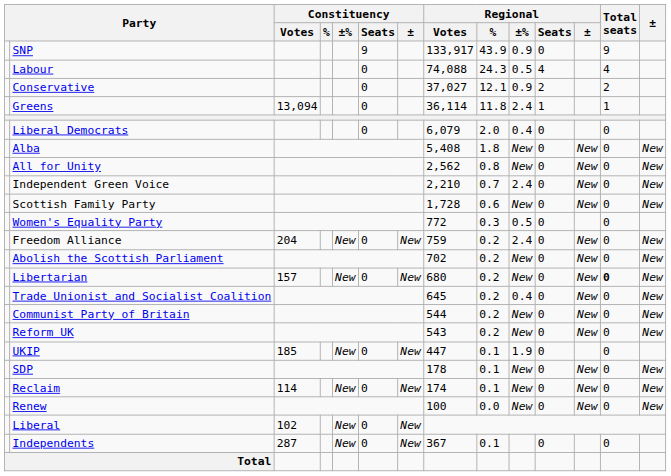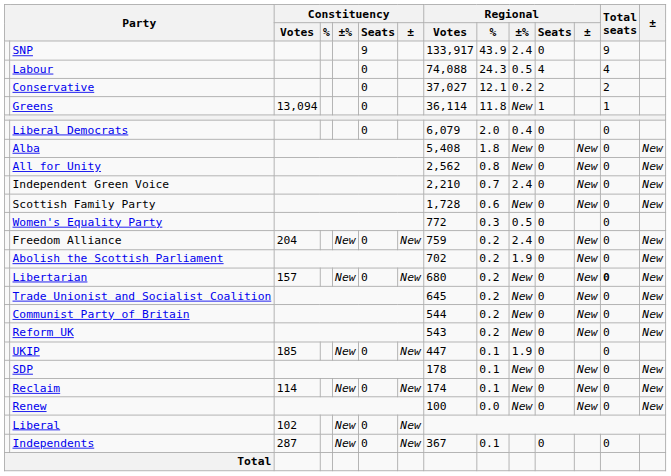SNP | Regional / ±%: 0.9 -> 2.4
Conservative | Regional / ±%: 0.9 -> 0.2
Greens | Regional / ±%: 2.4 -> New
Abolish the Scottish Parliament | Regional / ±%: New -> 1.9
Trade Unionist and Socialist Coalition | Regional / ±%: 0.4 -> New
